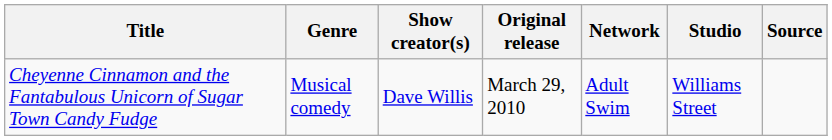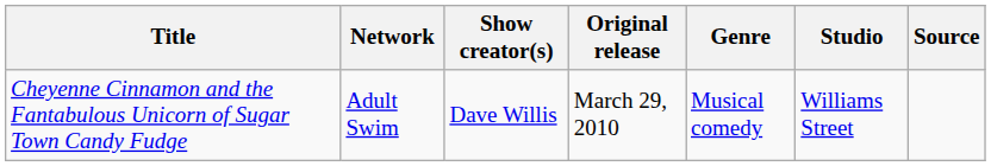columns swapped: Genre <-> Network
